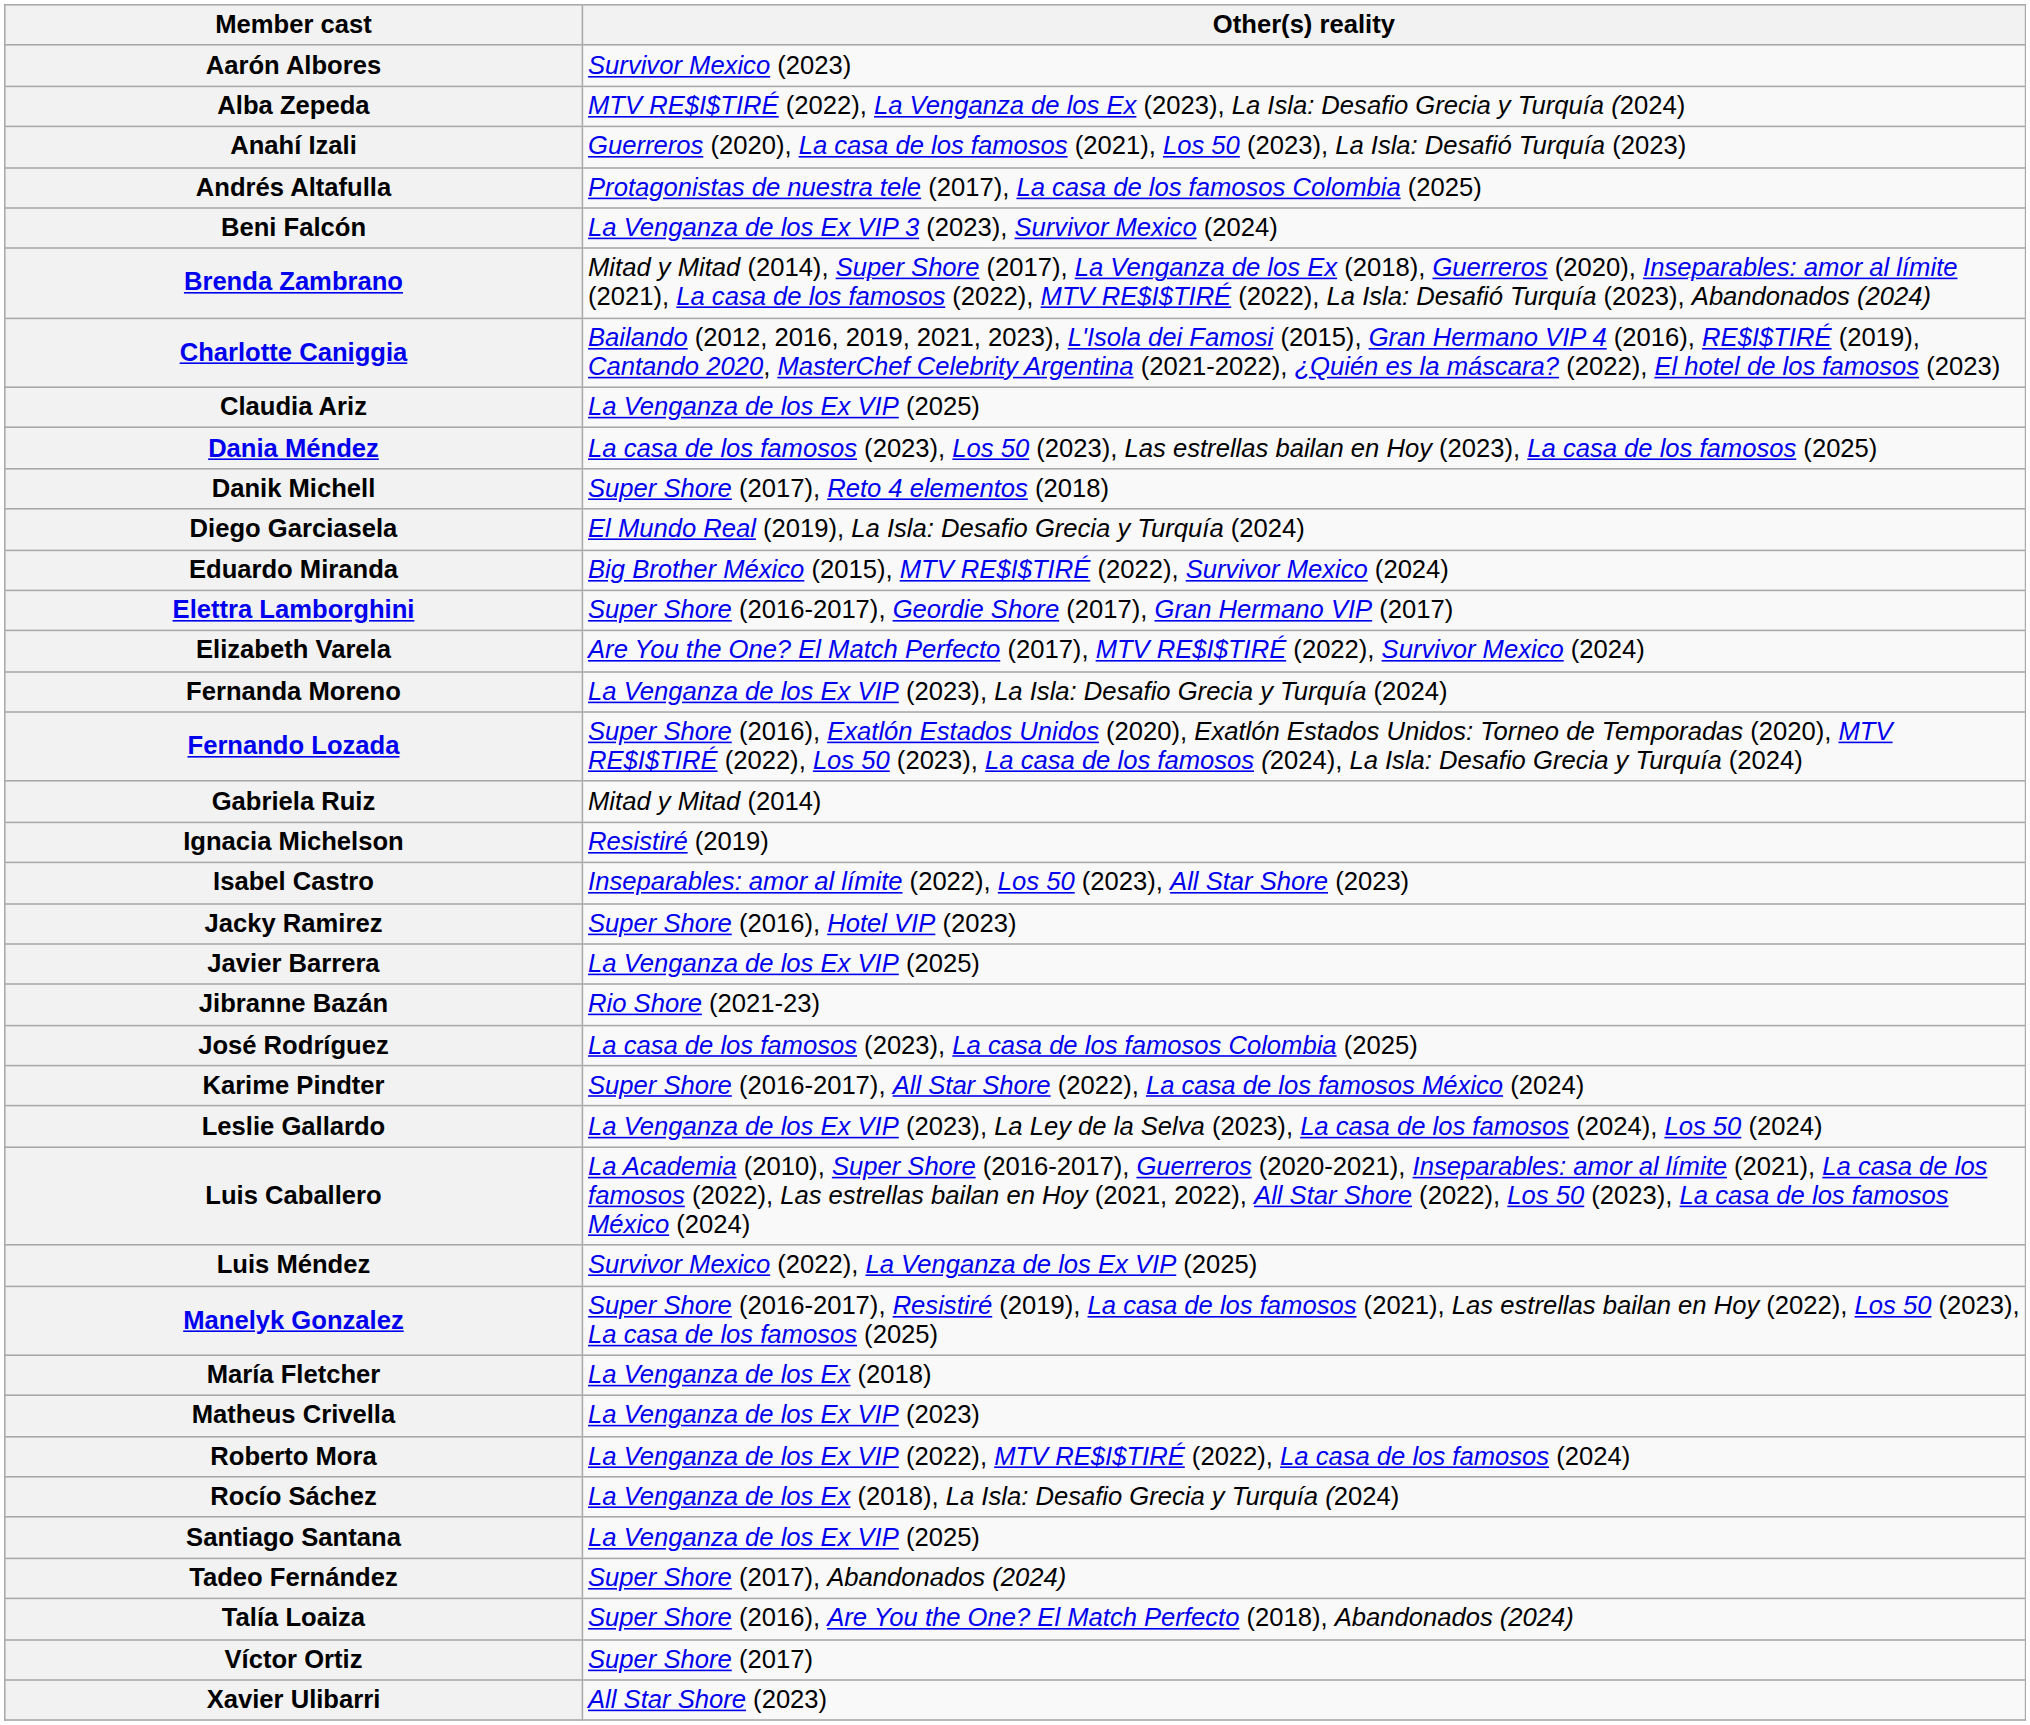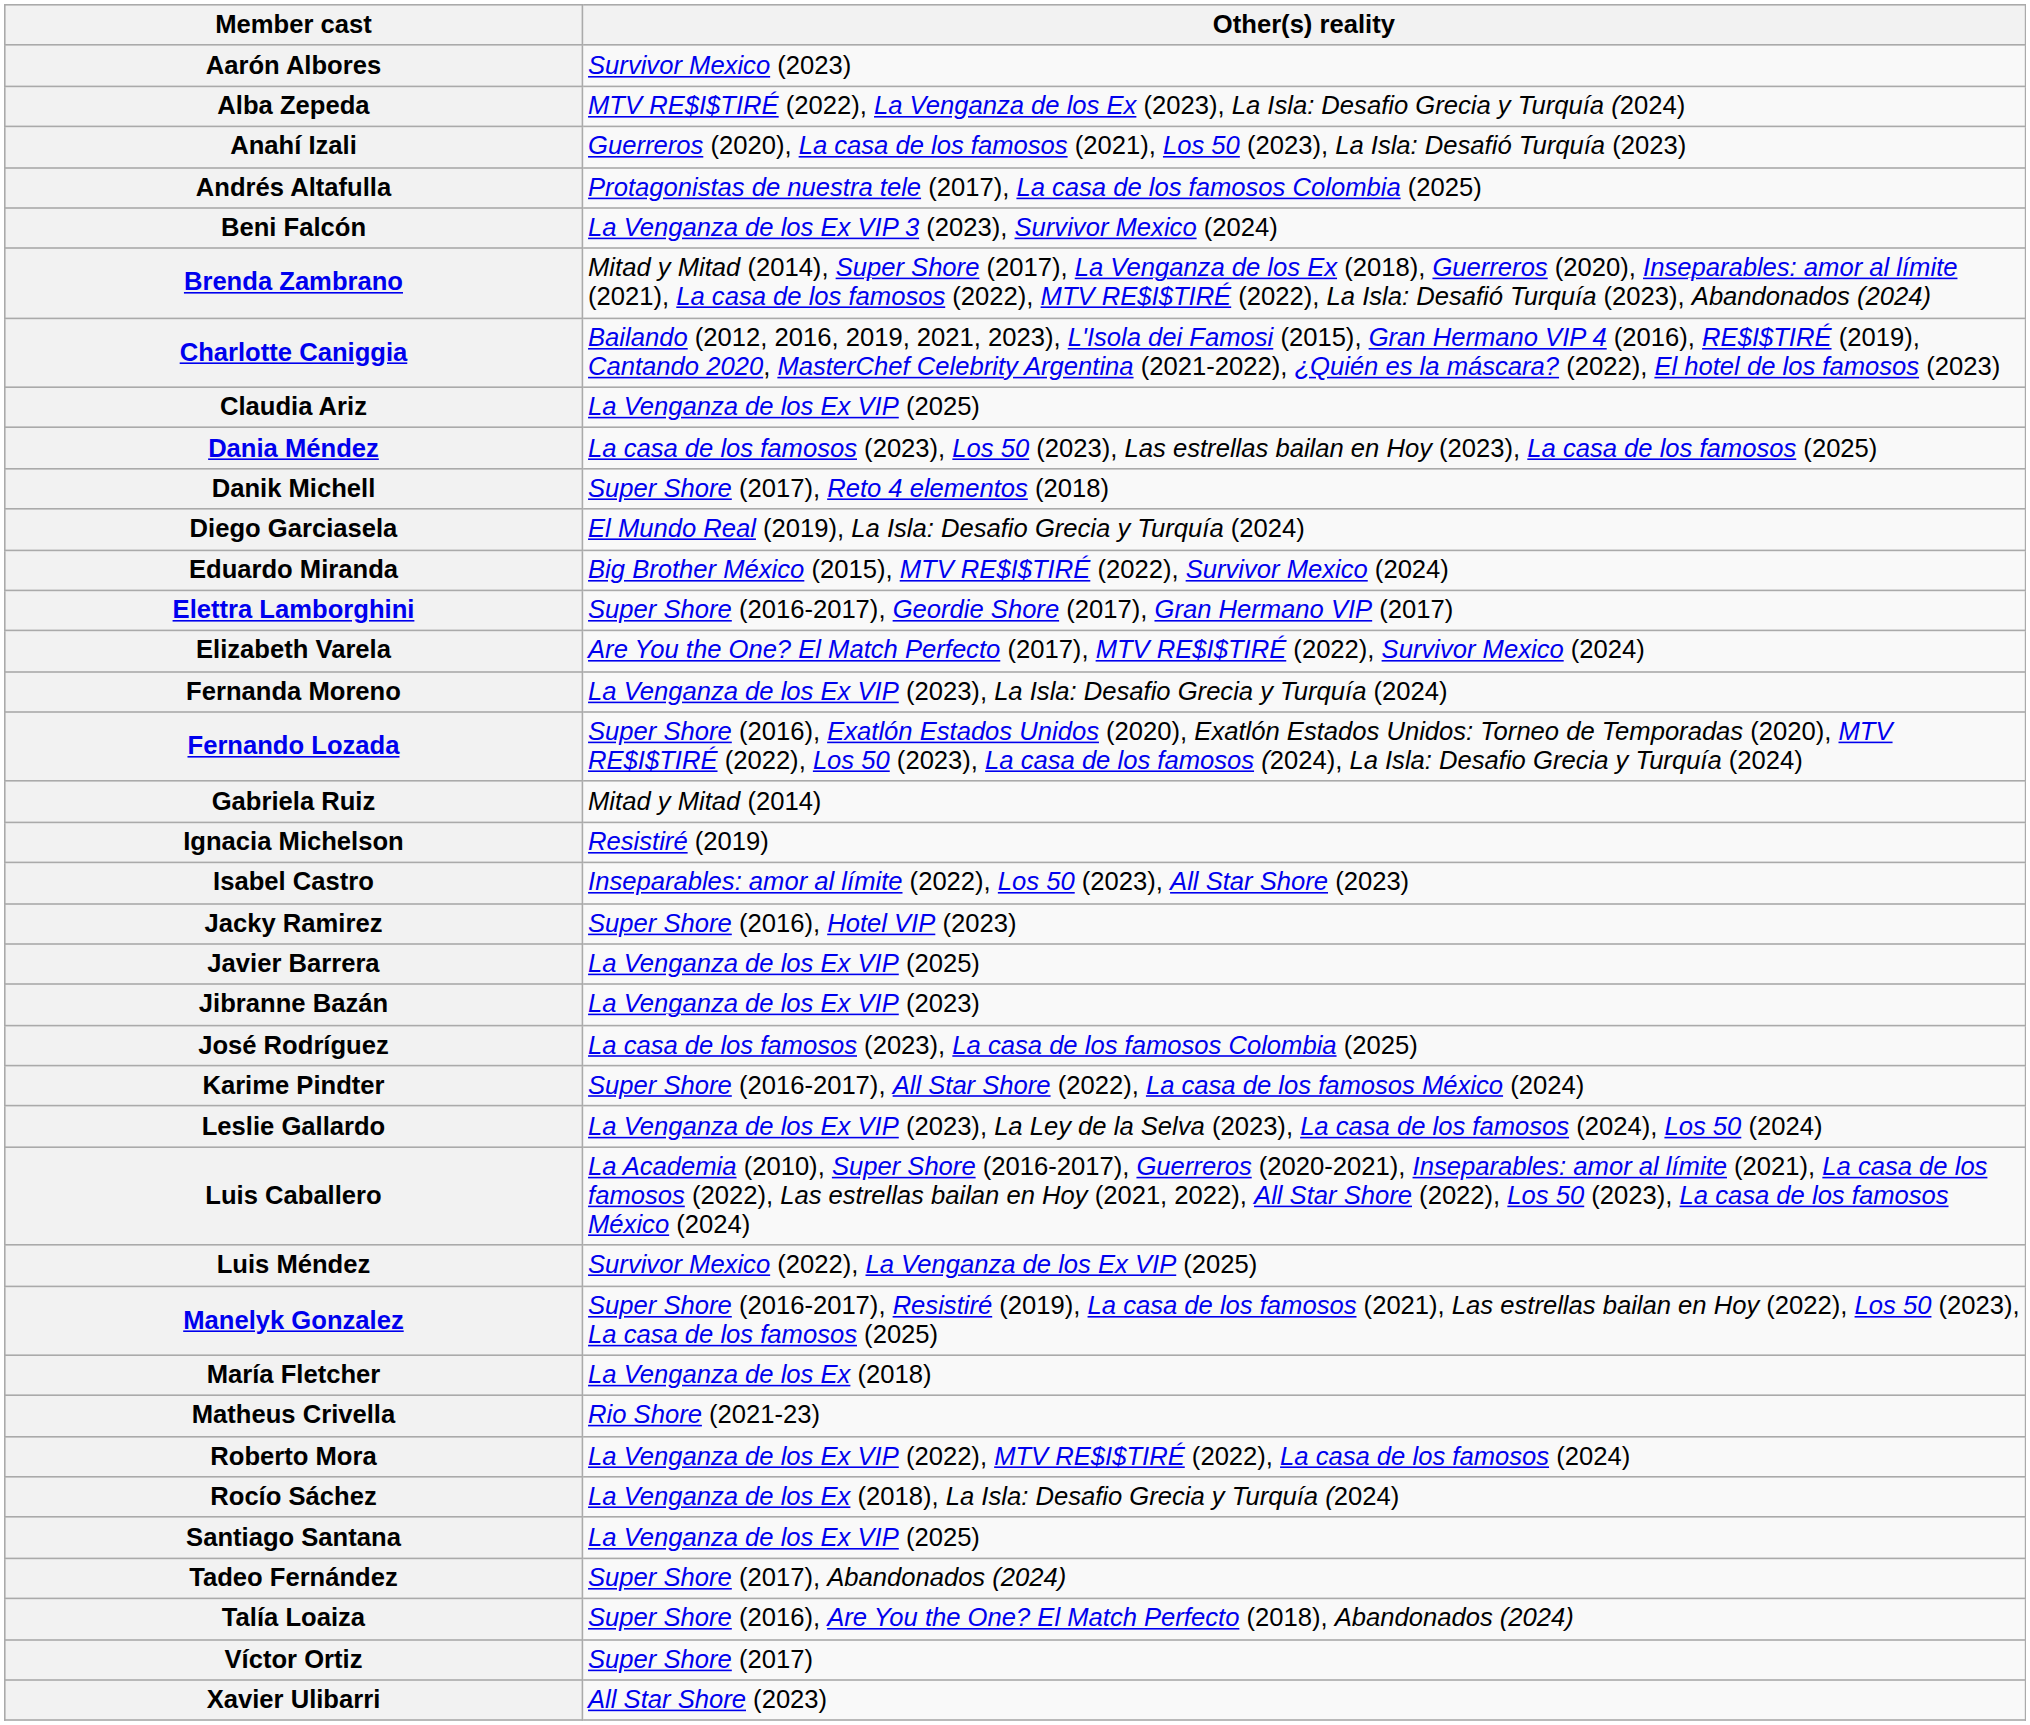Jibranne Bazán | Other(s) reality: Rio Shore (2021-23) -> La Venganza de los Ex VIP (2023)
Matheus Crivella | Other(s) reality: La Venganza de los Ex VIP (2023) -> Rio Shore (2021-23)
